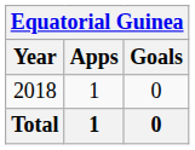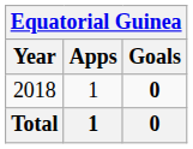2018 | Goals: normal -> bold
